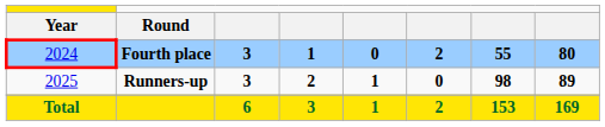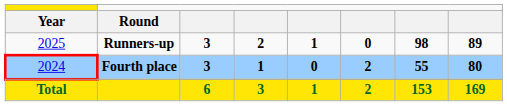rows swapped: Fourth place <-> Runners-up
